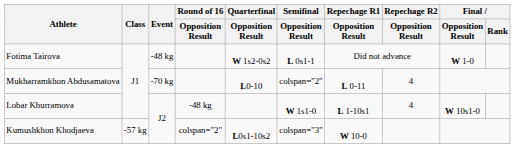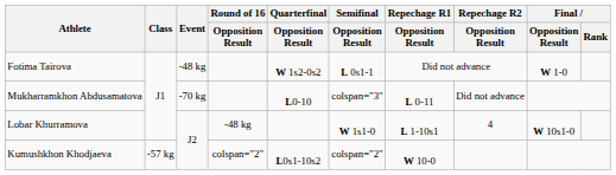Mukharramkhon Abdusamatova | Semifinal / Opposition Result: colspan="2" -> colspan="3"
Mukharramkhon Abdusamatova | Repechage R2 / Opposition Result: 4 -> Did not advance
Kumushkhon Khodjaeva | Semifinal / Opposition Result: colspan="3" -> colspan="2"
